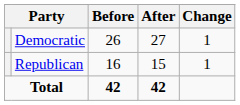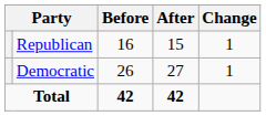rows swapped: Democratic <-> Republican
